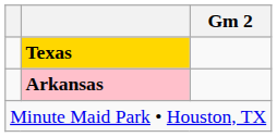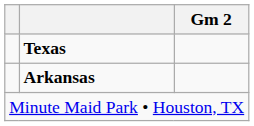Texas | column 2: gold background -> no background
Arkansas | column 2: pink background -> no background
